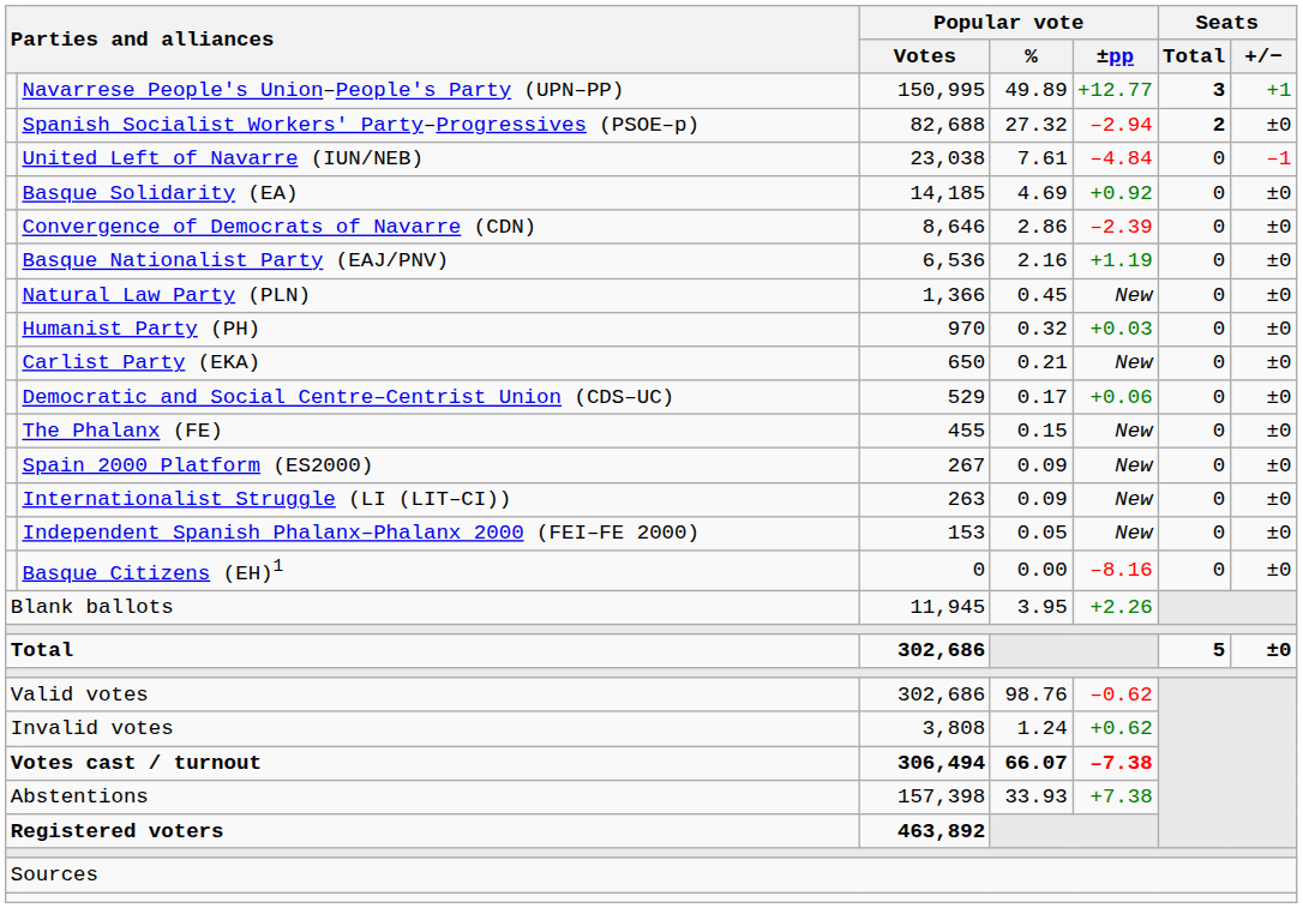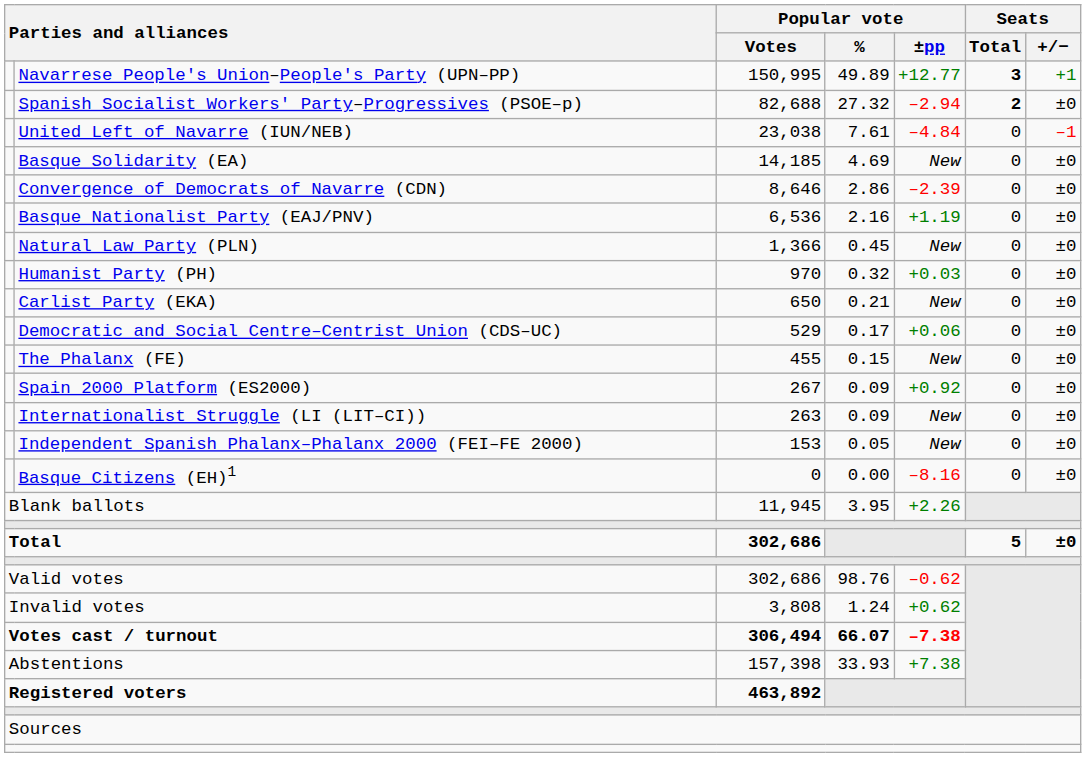Basque Solidarity (EA) | Popular vote / ±pp: +0.92 -> New
Spain 2000 Platform (ES2000) | Popular vote / ±pp: New -> +0.92
